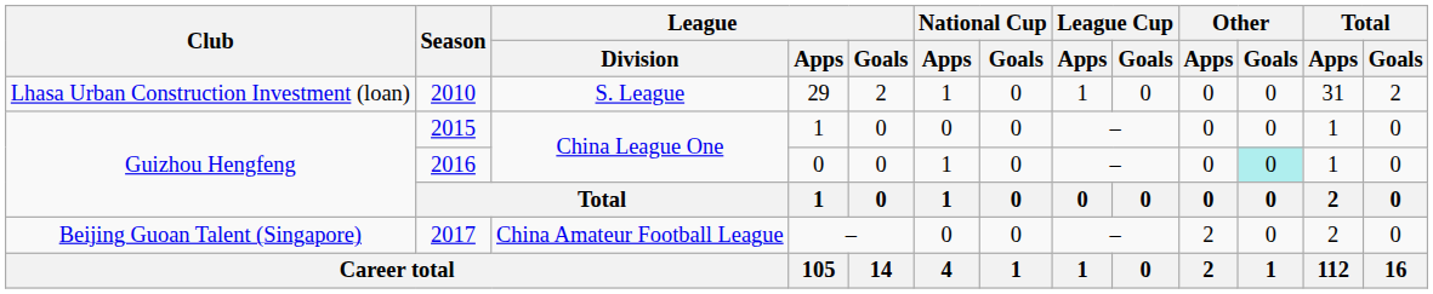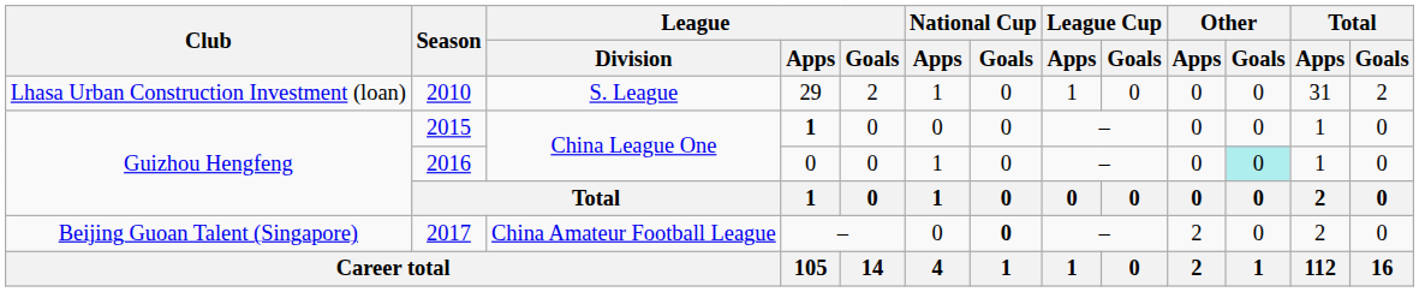2015 | League / Apps: normal -> bold
2017 | National Cup / Goals: normal -> bold
